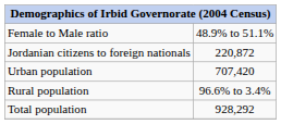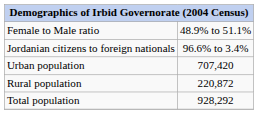Jordanian citizens to foreign nationals | column 2: 220,872 -> 96.6% to 3.4%
Rural population | column 2: 96.6% to 3.4% -> 220,872
